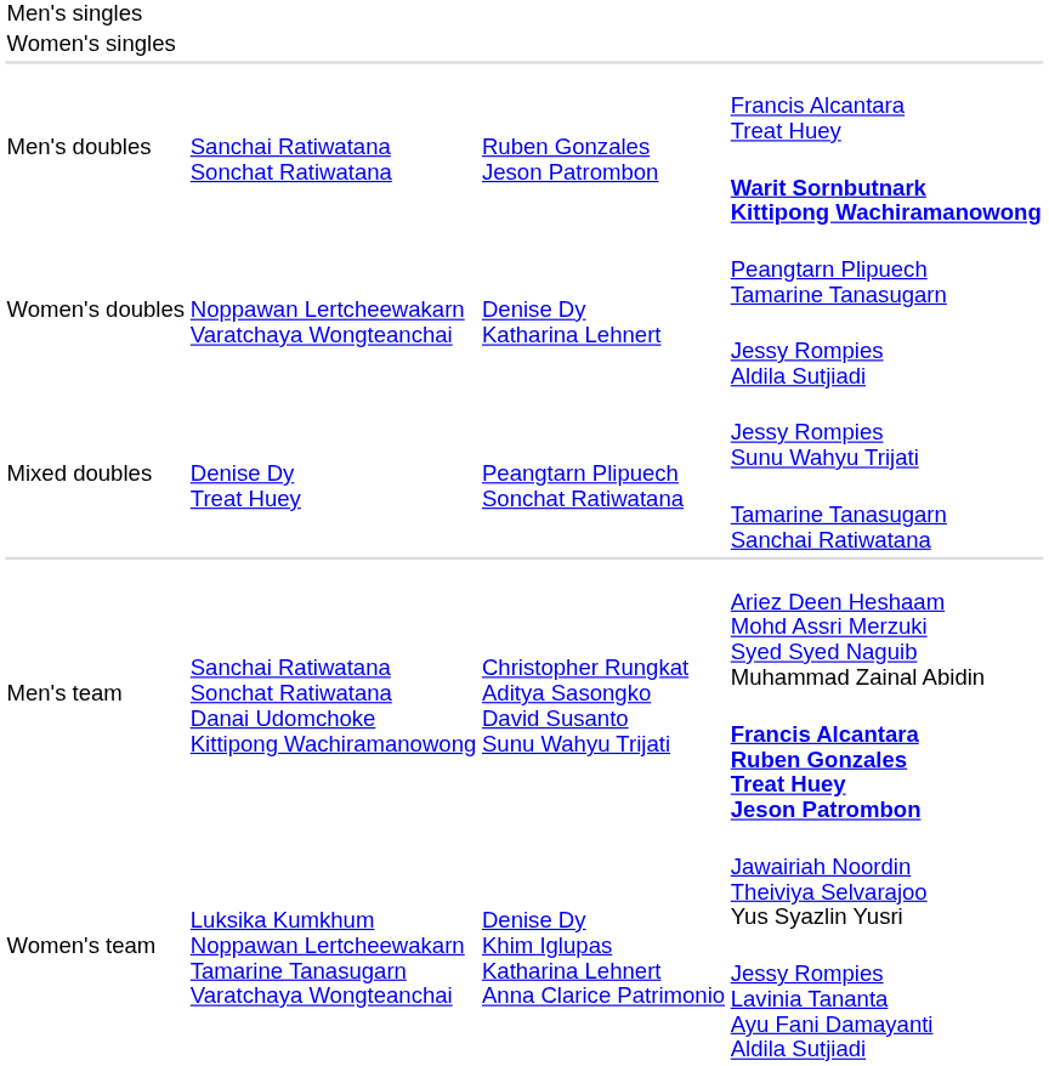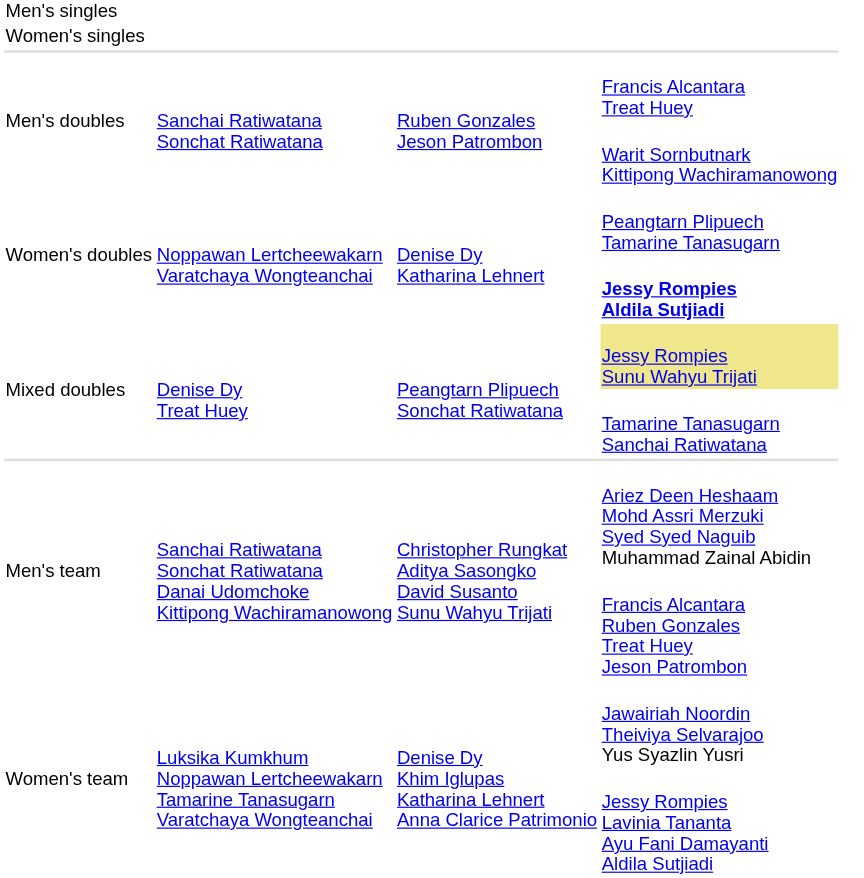Warit Sornbutnark Kittipong Wachiramanowong | column 4: bold -> normal
Jessy Rompies Aldila Sutjiadi | column 4: normal -> bold
Jessy Rompies Sunu Wahyu Trijati | column 4: no background -> khaki background
Francis Alcantara Ruben Gonzales Treat Huey Jeson Patrombon | column 4: bold -> normal
